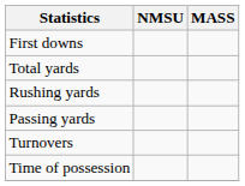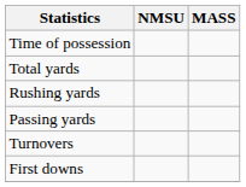rows swapped: First downs <-> Time of possession
